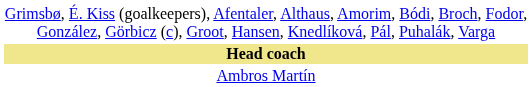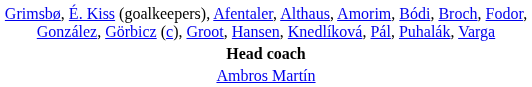row 2 | column 1: khaki background -> no background
